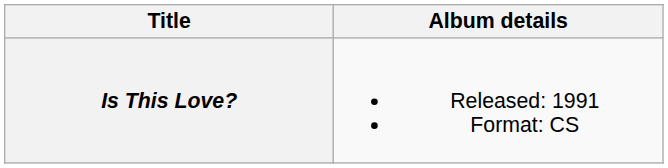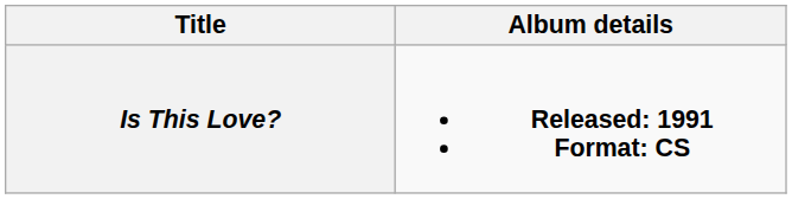Is This Love? | Album details: normal -> bold
